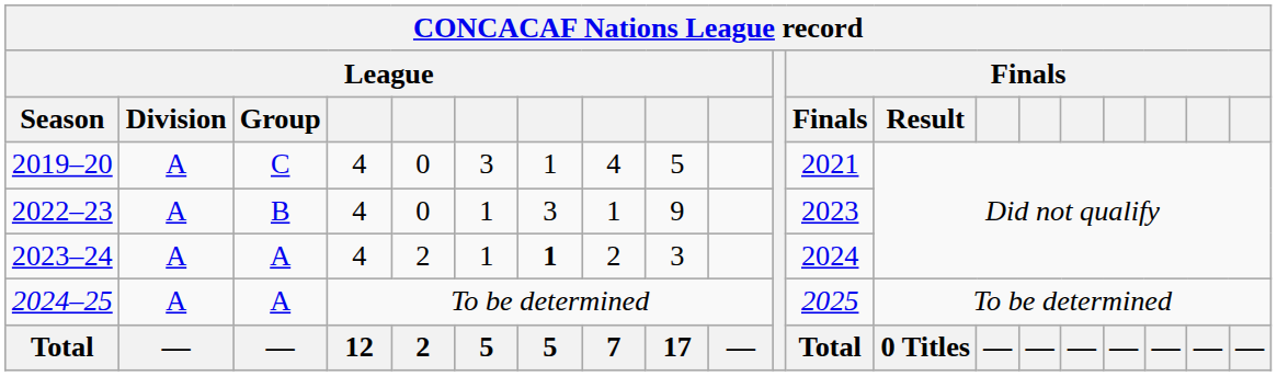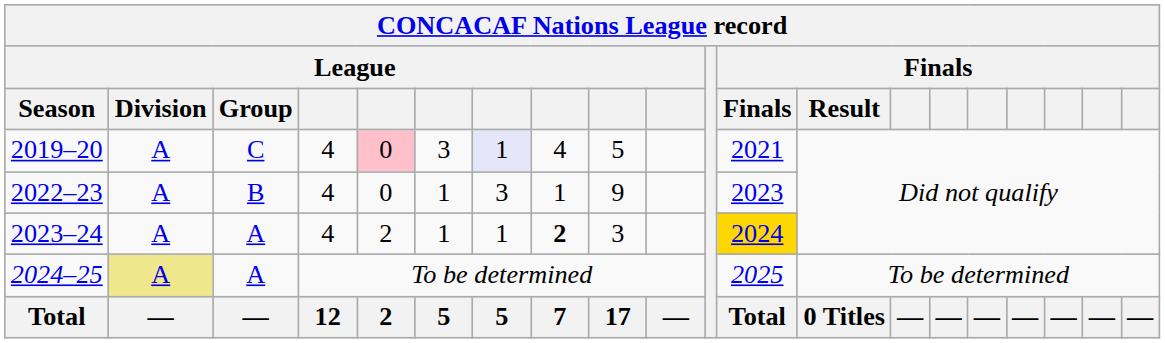2019–20 | column 5: no background -> pink background
2019–20 | column 7: no background -> lavender background
2023–24 | column 7: bold -> normal
2023–24 | column 8: normal -> bold
2023–24 | column 12: no background -> gold background
2024–25 | League / Division: no background -> khaki background
